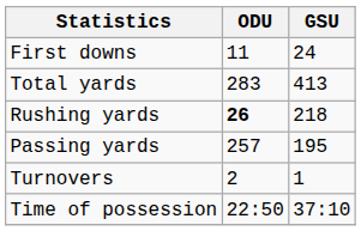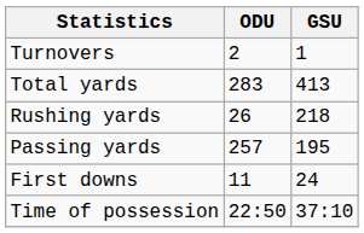rows swapped: First downs <-> Turnovers
Rushing yards | ODU: bold -> normal
